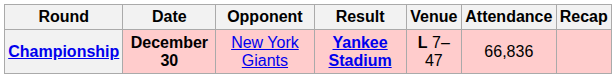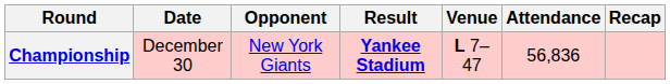Championship | Date: bold -> normal
Championship | Attendance: 66,836 -> 56,836
